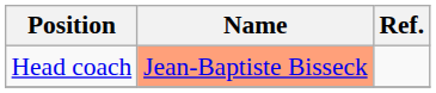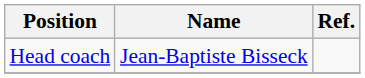Head coach | Name: lightsalmon background -> no background
